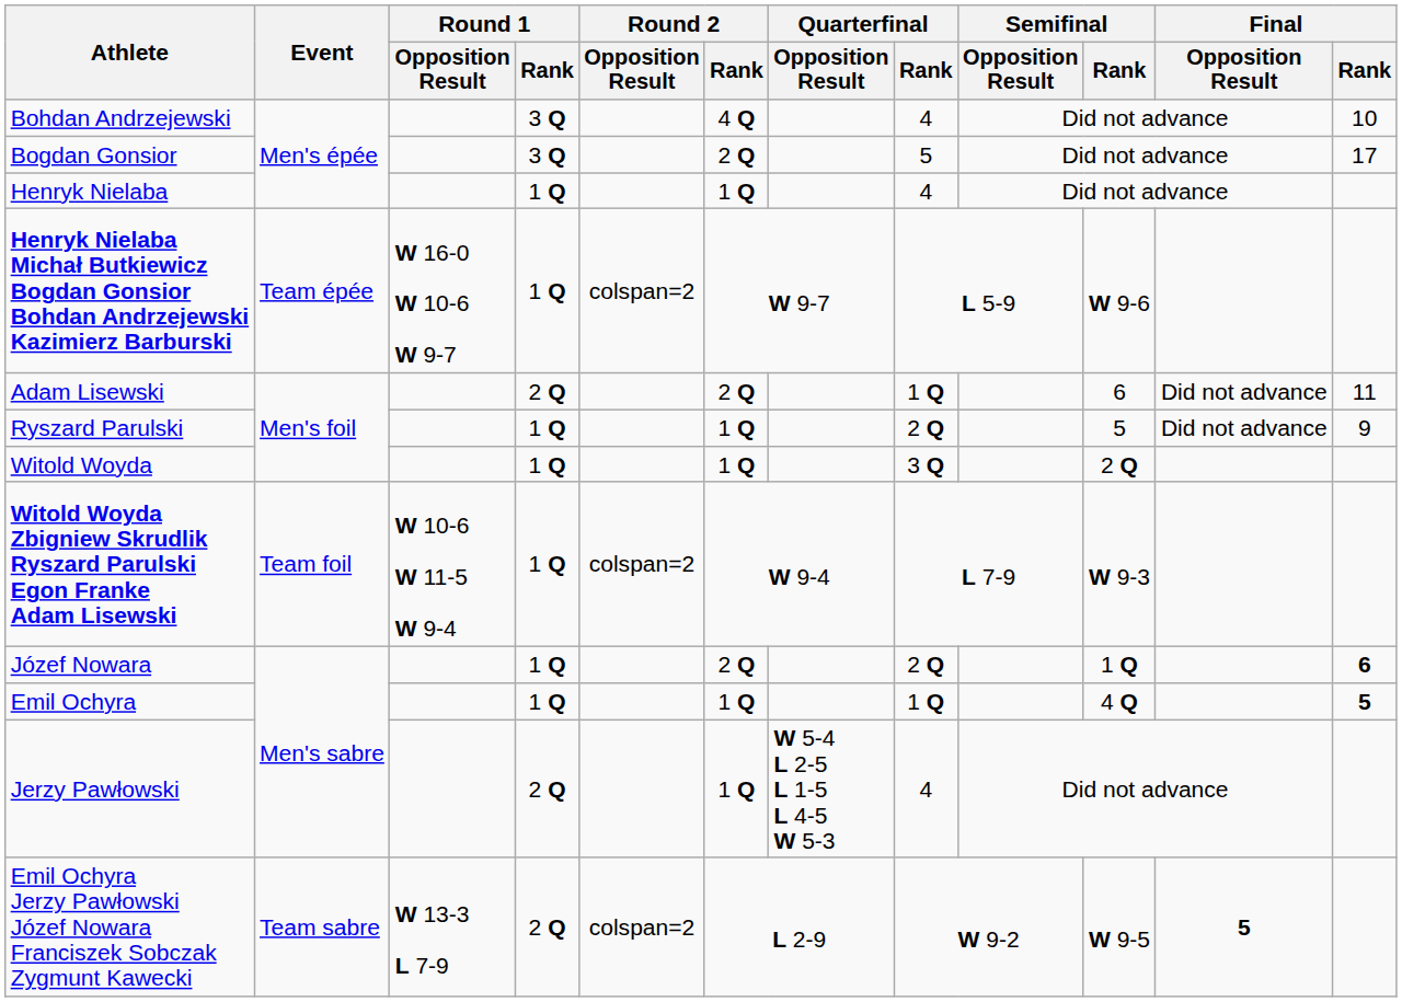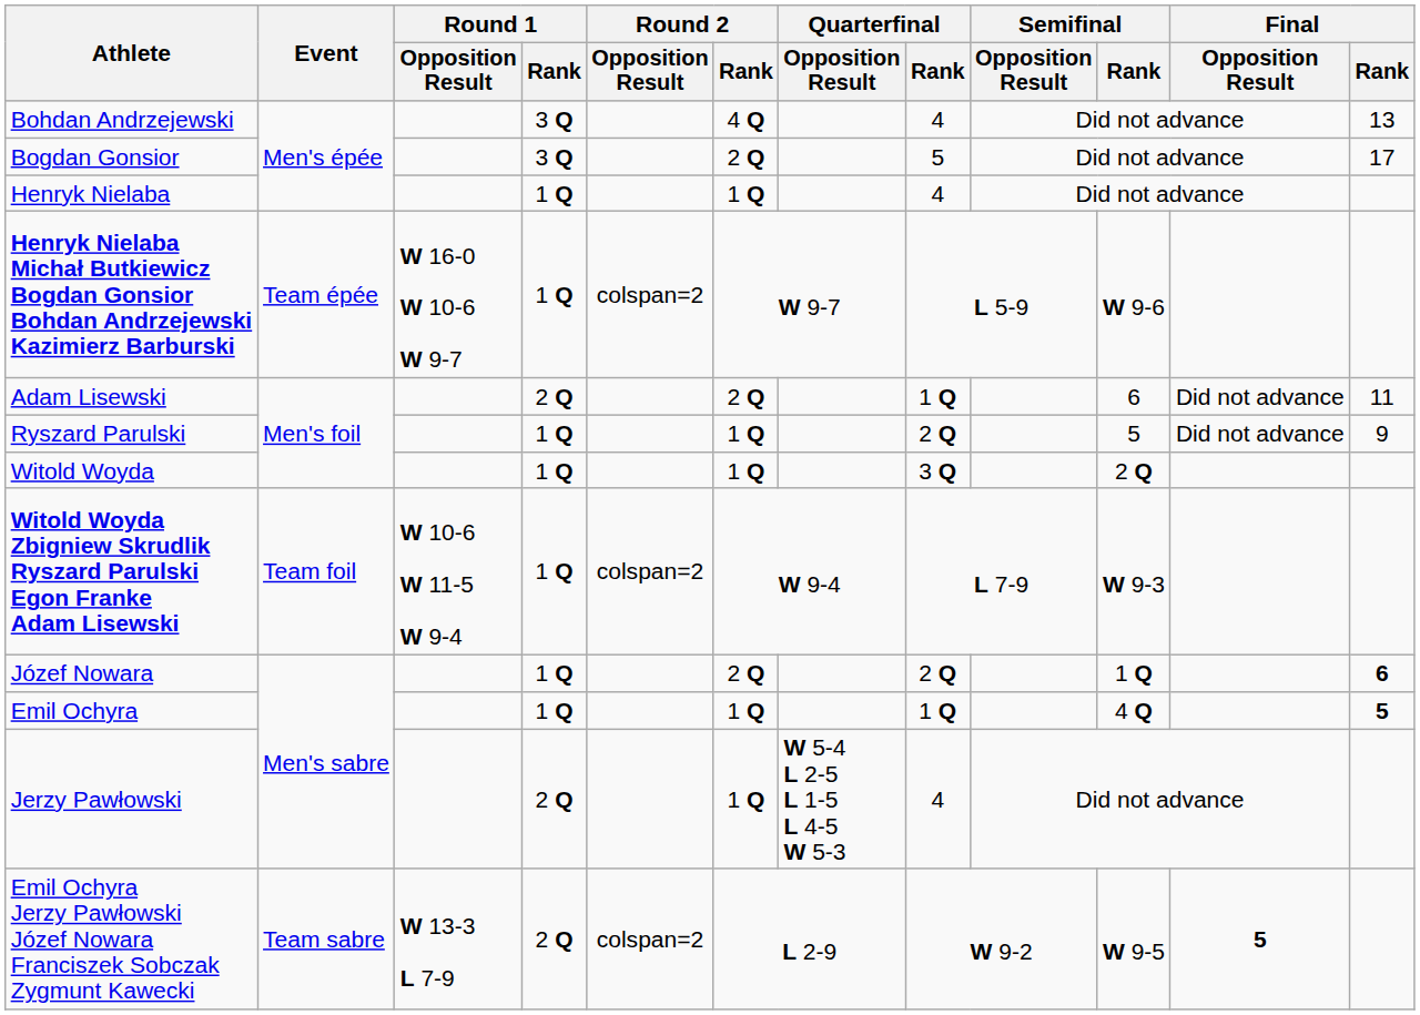Bohdan Andrzejewski | Final / Rank: 10 -> 13
